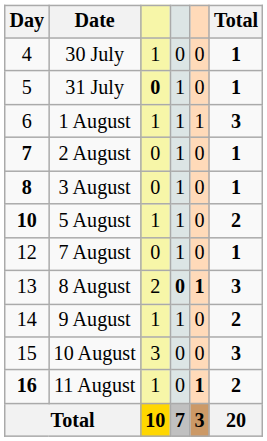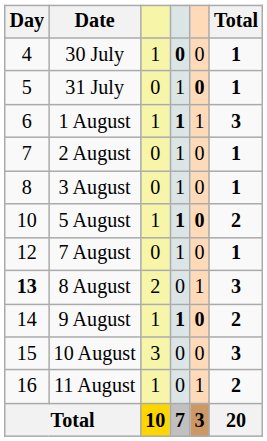30 July | column 4: normal -> bold
31 July | column 3: bold -> normal
31 July | column 5: normal -> bold
1 August | column 4: normal -> bold
2 August | Day: bold -> normal
3 August | Day: bold -> normal
5 August | Day: bold -> normal
5 August | column 4: normal -> bold
5 August | column 5: normal -> bold
8 August | Day: normal -> bold
8 August | column 4: bold -> normal
8 August | column 5: bold -> normal
9 August | column 4: normal -> bold
9 August | column 5: normal -> bold
11 August | Day: bold -> normal
11 August | column 5: bold -> normal
